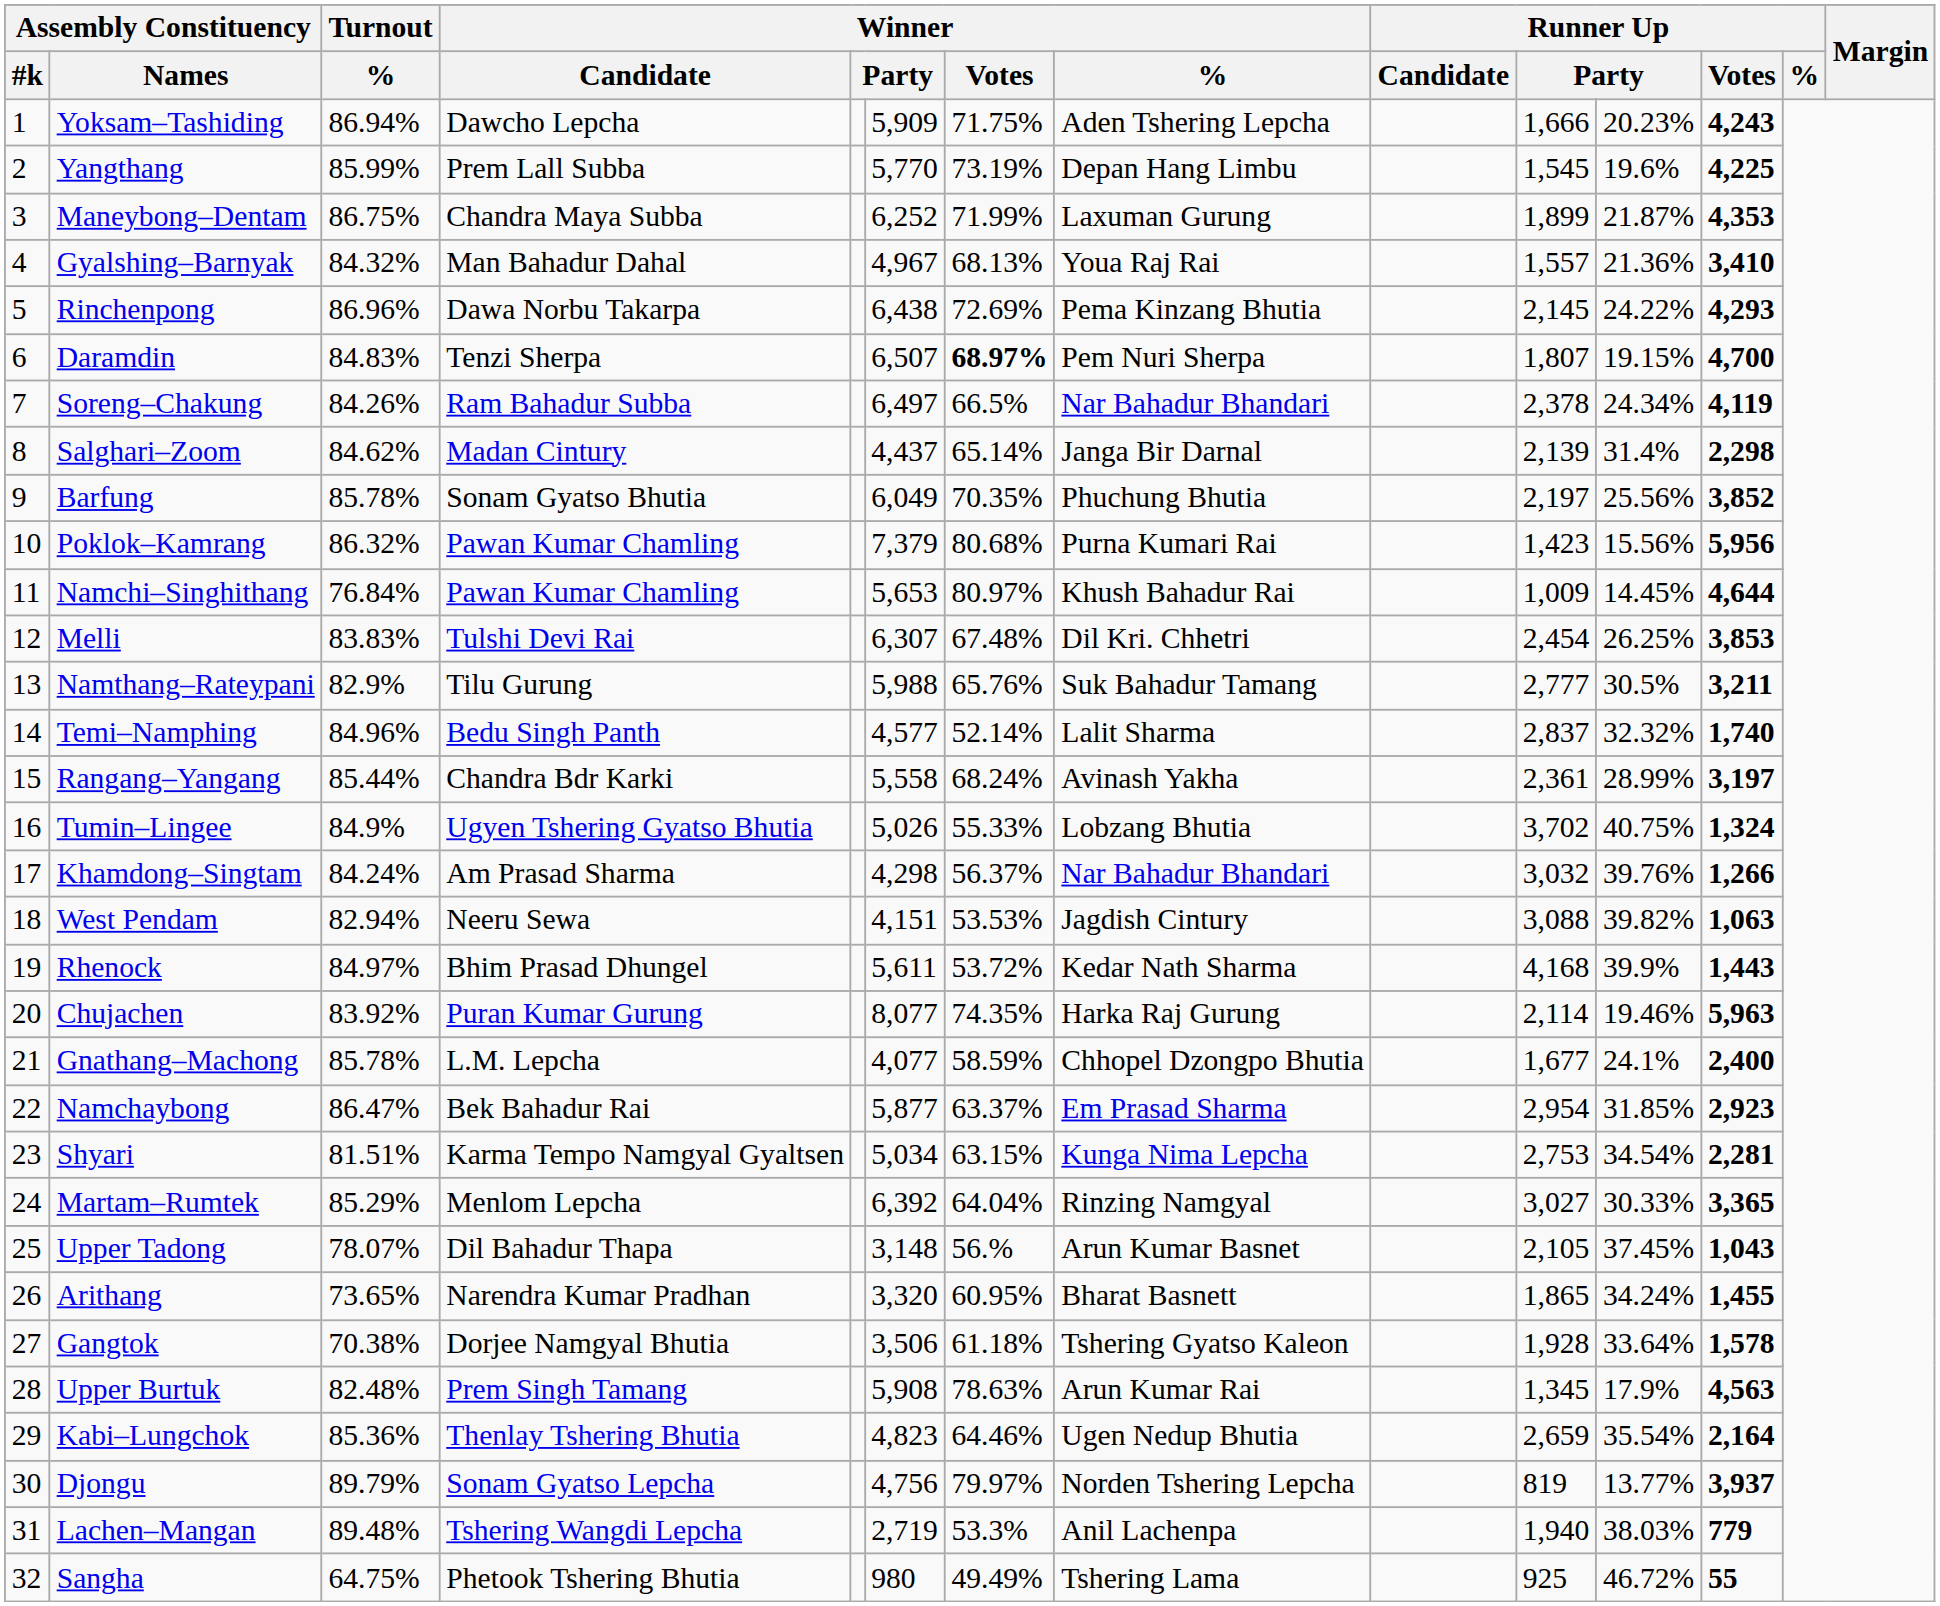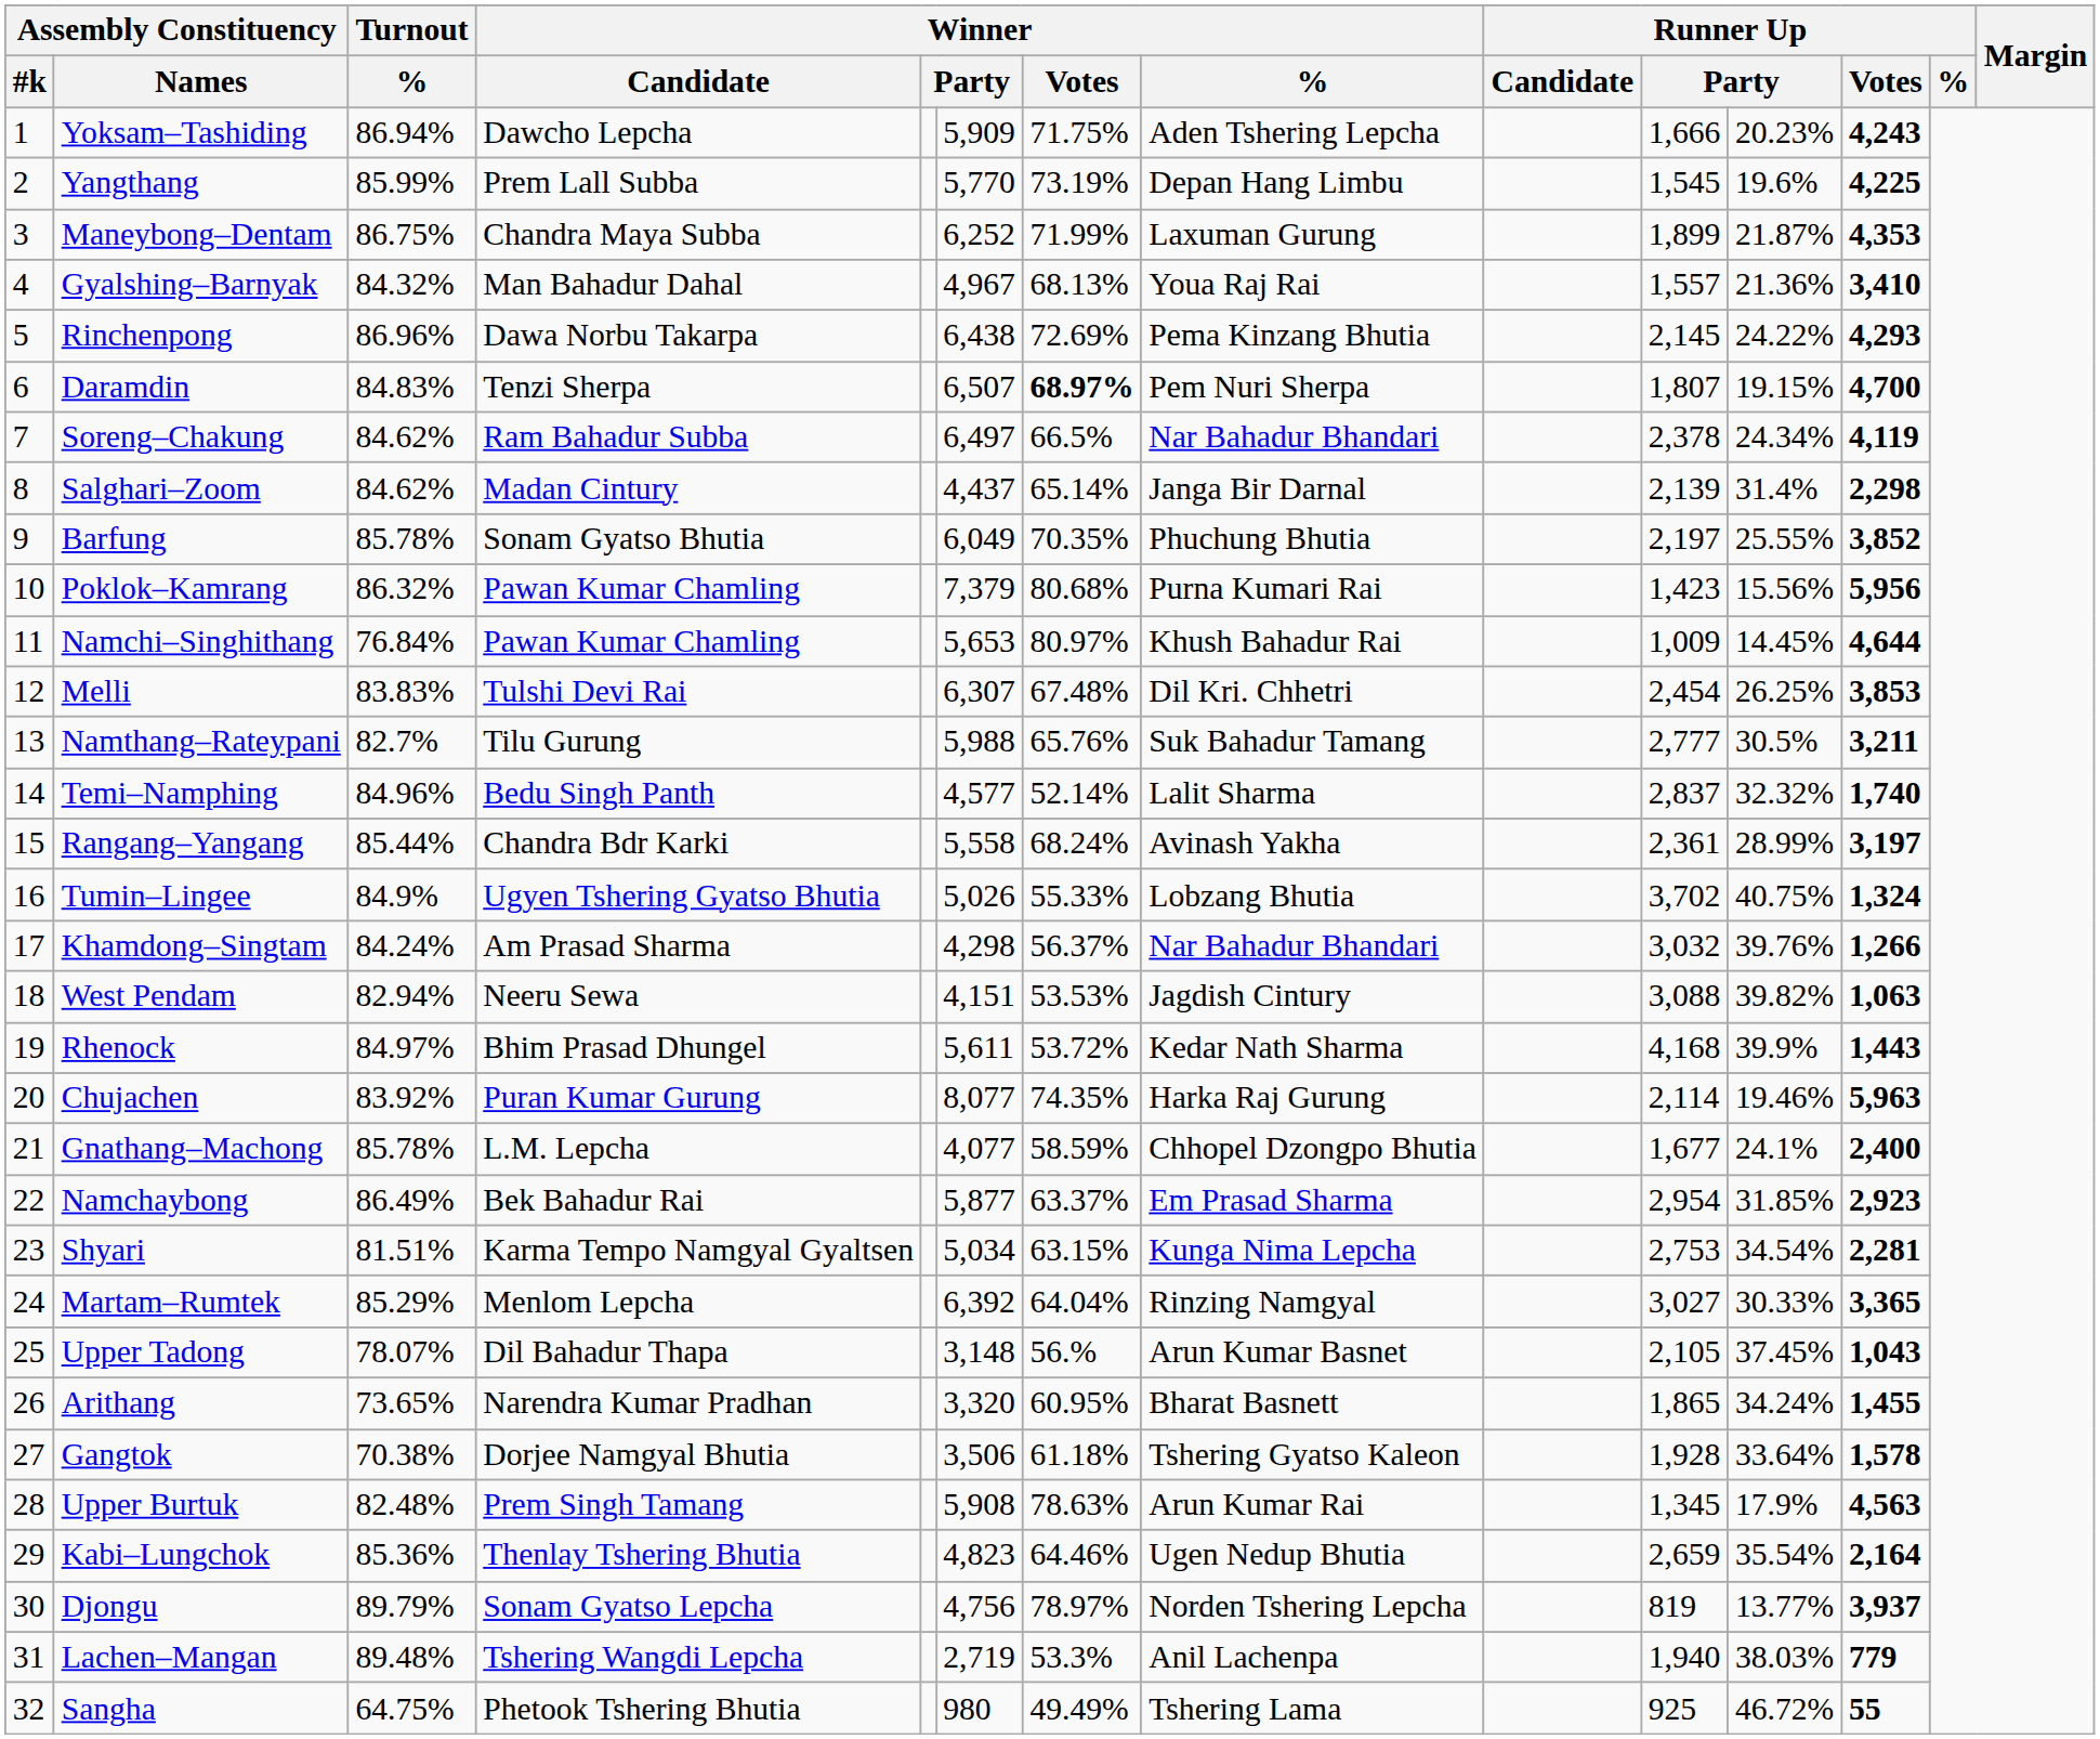Soreng–Chakung | Turnout / %: 84.26% -> 84.62%
Barfung | column 11: 25.56% -> 25.55%
Namthang–Rateypani | Turnout / %: 82.9% -> 82.7%
Namchaybong | Turnout / %: 86.47% -> 86.49%
Djongu | Winner / Votes: 79.97% -> 78.97%
